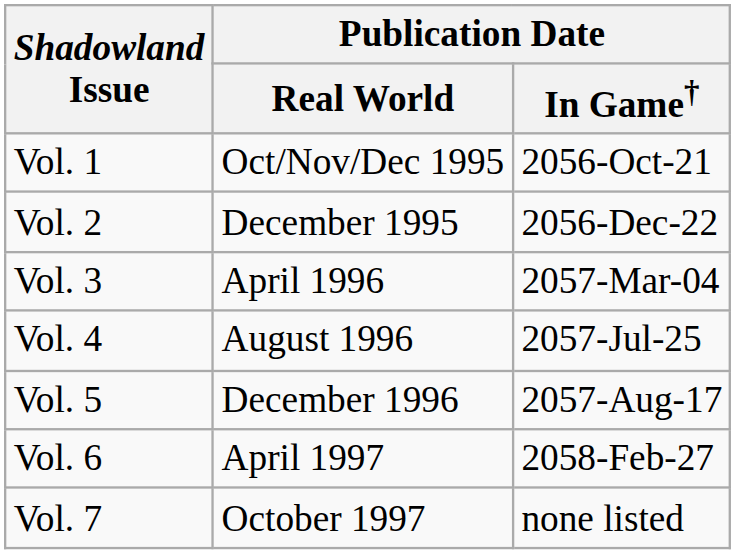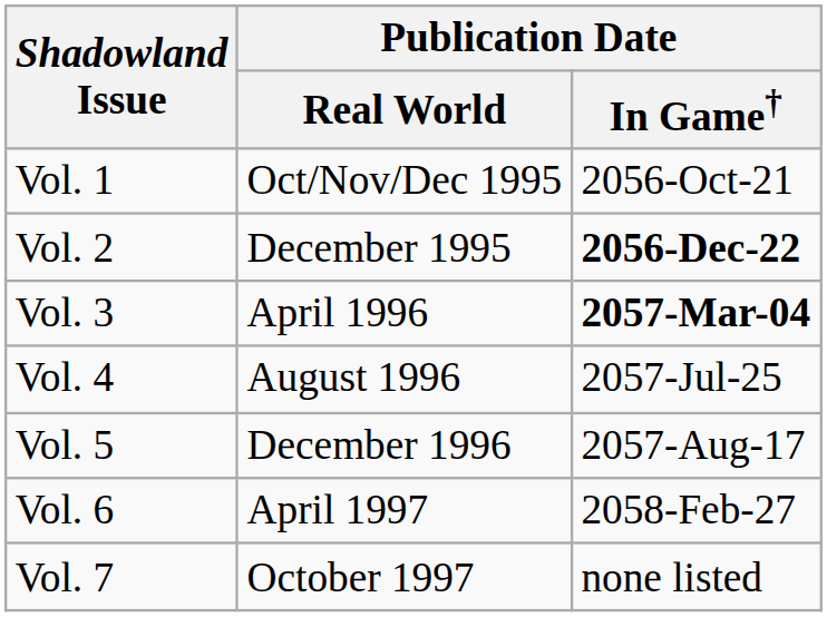Vol. 2 | Publication Date / In Game†: normal -> bold
Vol. 3 | Publication Date / In Game†: normal -> bold
